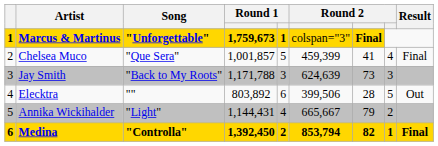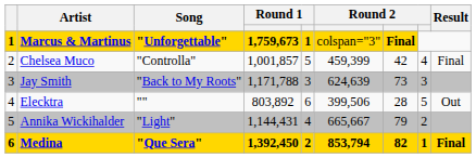Chelsea Muco | Song: "Que Sera" -> "Controlla"
Chelsea Muco | column 7: 41 -> 42
Medina | Song: "Controlla" -> "Que Sera"
